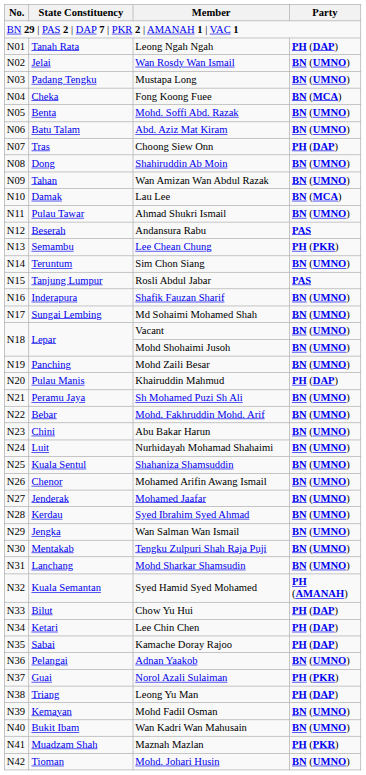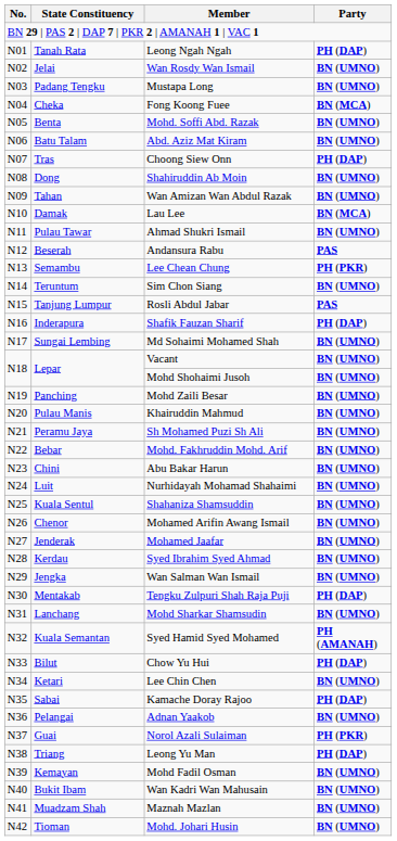Shafik Fauzan Sharif | Party: BN (UMNO) -> PH (DAP)
Khairuddin Mahmud | Party: PH (DAP) -> BN (UMNO)
Tengku Zulpuri Shah Raja Puji | Party: BN (UMNO) -> PH (DAP)
Lee Chin Chen | Party: PH (DAP) -> BN (UMNO)
Maznah Mazlan | Party: PH (PKR) -> BN (UMNO)
